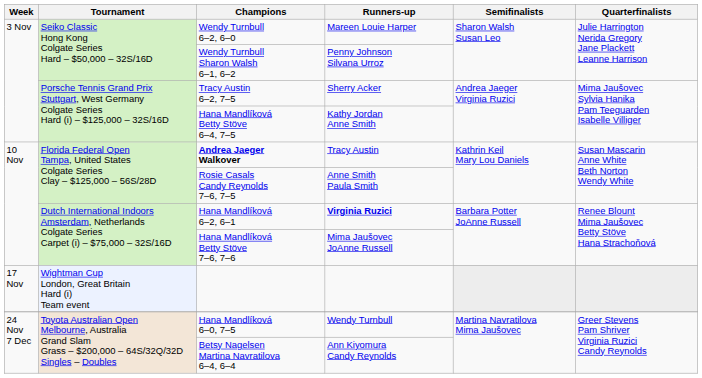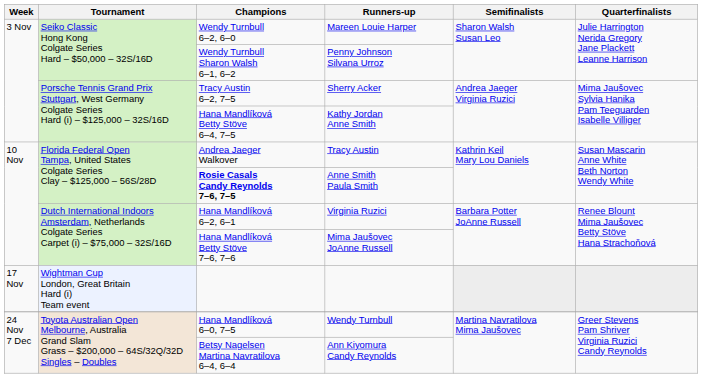Andrea Jaeger Walkover | Champions: bold -> normal
Rosie Casals Candy Reynolds 7–6, 7–5 | Champions: normal -> bold
Hana Mandlíková 6–2, 6–1 | Runners-up: bold -> normal
